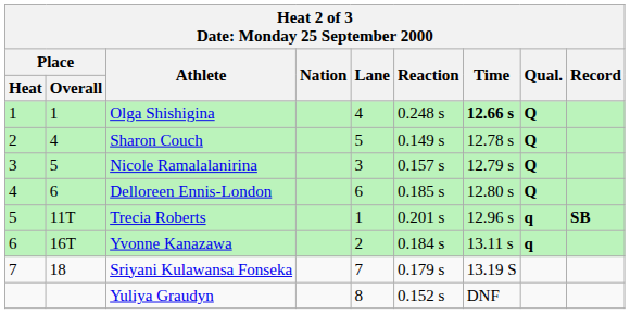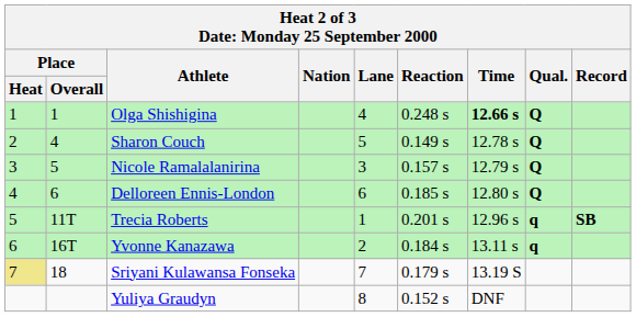Sriyani Kulawansa Fonseka | Place / Heat: no background -> khaki background
